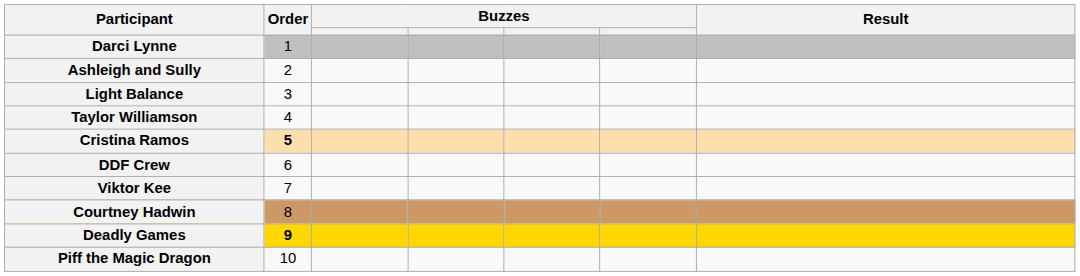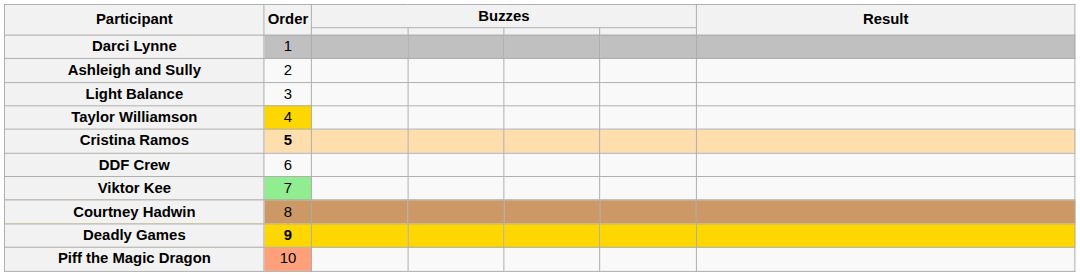Taylor Williamson | Order: no background -> gold background
Viktor Kee | Order: no background -> lightgreen background
Piff the Magic Dragon | Order: no background -> lightsalmon background
